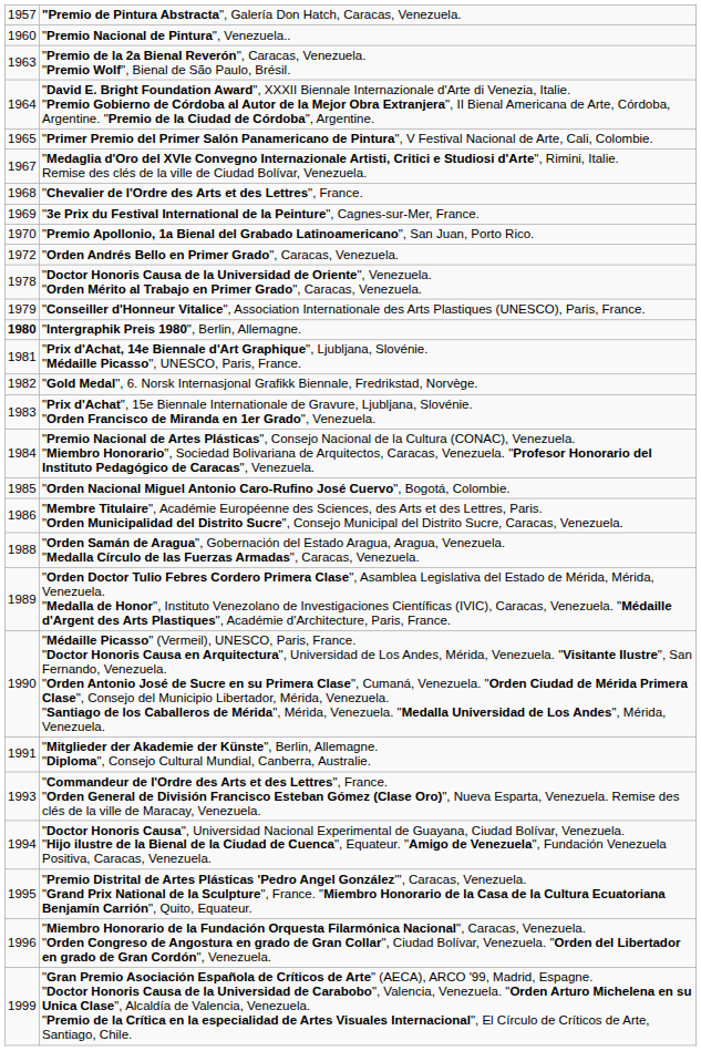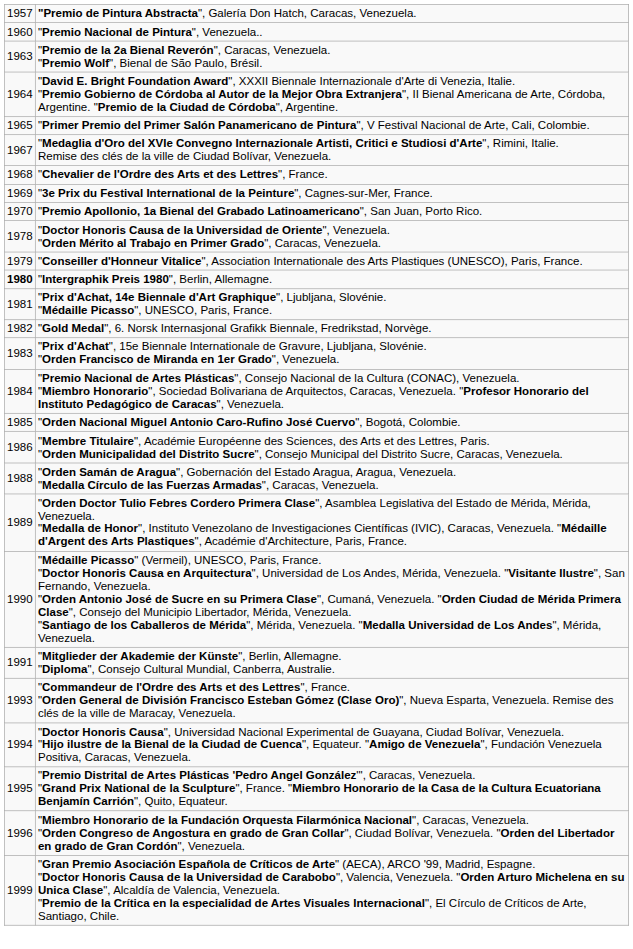- row: 1972 | "Orden Andrés Bello en Primer Grado", Caracas, Venezuela.
